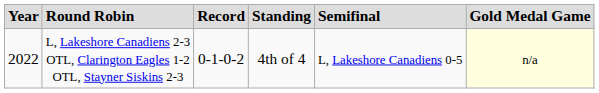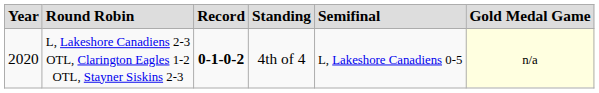row 2 | column 1: 2022 -> 2020
row 2 | column 3: normal -> bold
